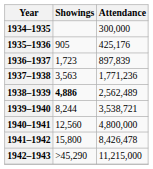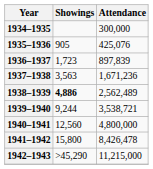1935–1936 | Attendance: 425,176 -> 425,076
1937–1938 | Attendance: 1,771,236 -> 1,671,236
1939–1940 | Showings: 8,244 -> 9,244
